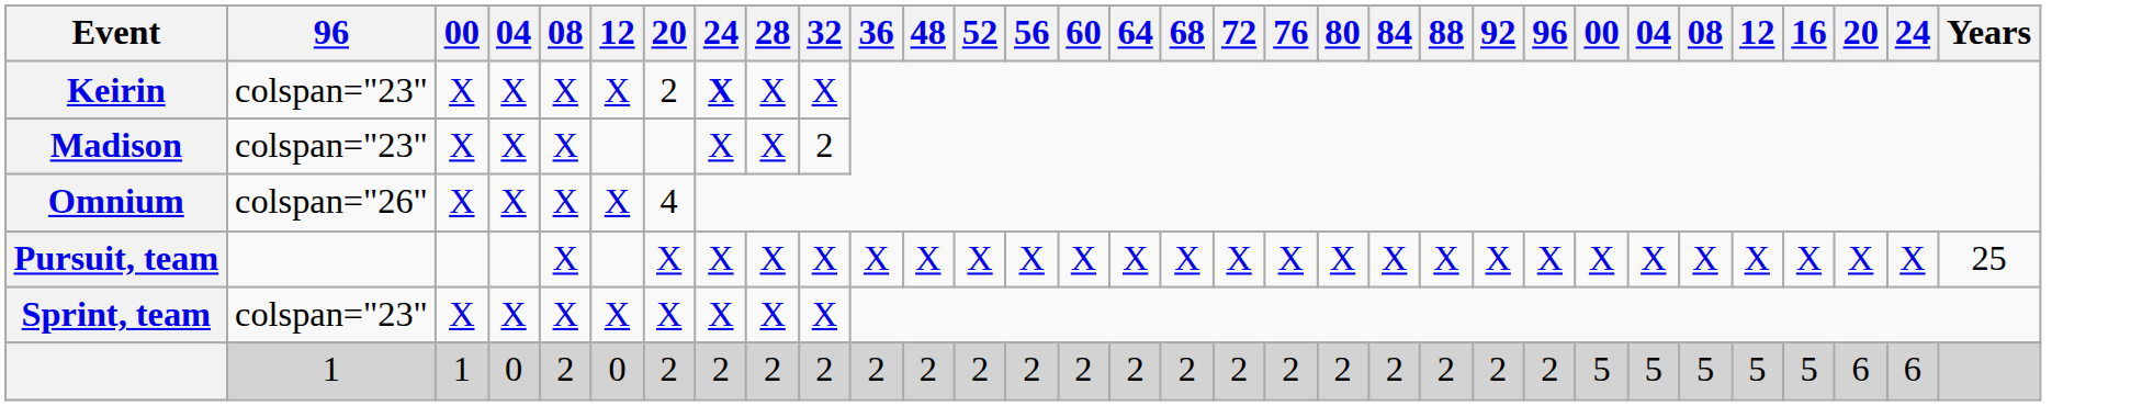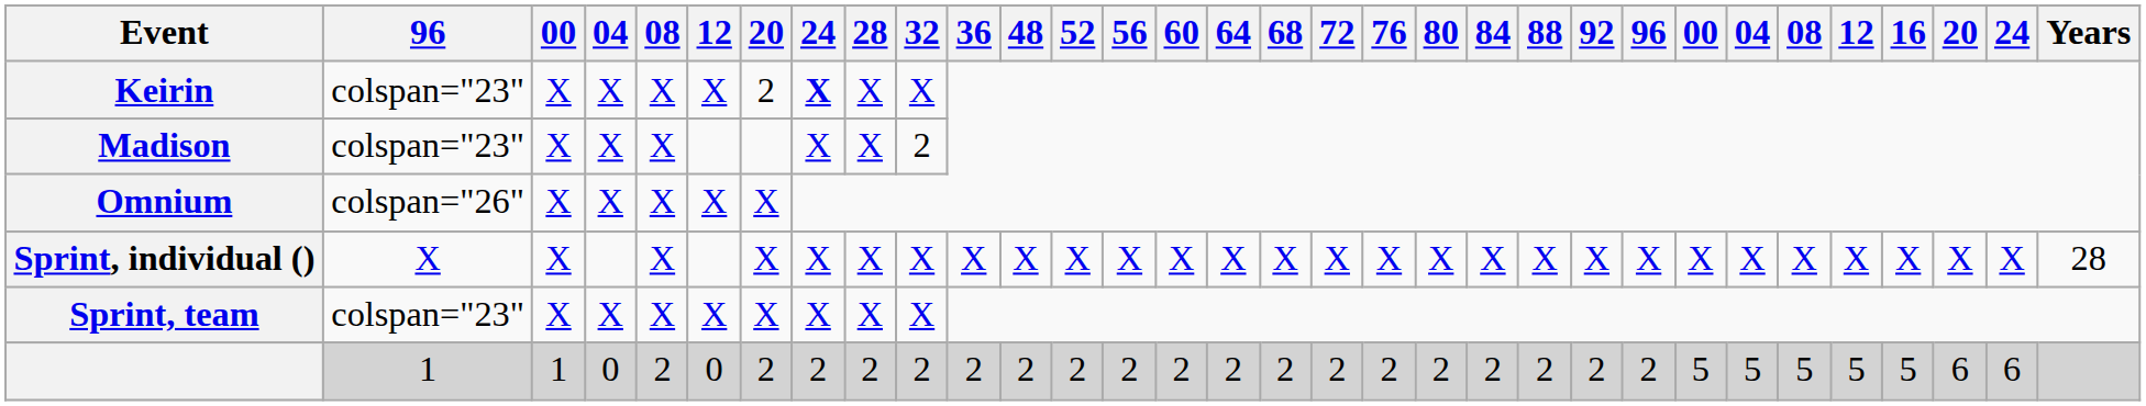Omnium | column 7: 4 -> X
- row: Pursuit, team | X | X | X | X | X | X | X | X | X | X | X | X | X | X | X | X | X | X | X | X | X | X | X | X | X | X | 25
+ row: Sprint, individual () | X | X | X | X | X | X | X | X | X | X | X | X | X | X | X | X | X | X | X | X | X | X | X | X | X | X | X | X | 28
